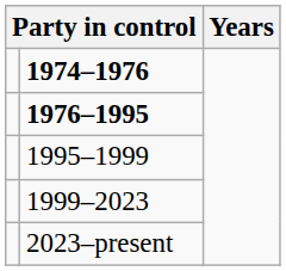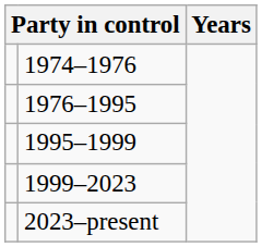1974–1976 | column 2: bold -> normal
1976–1995 | column 2: bold -> normal
